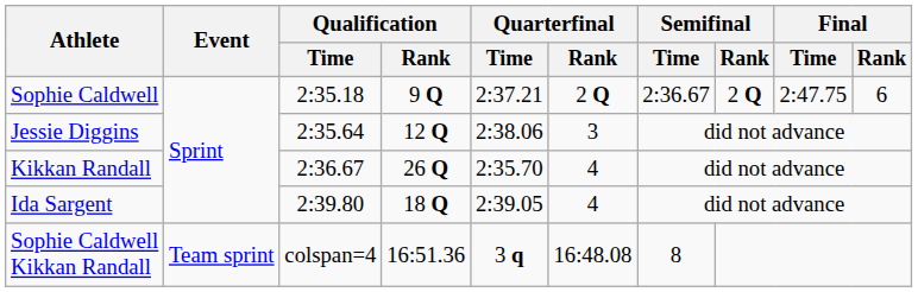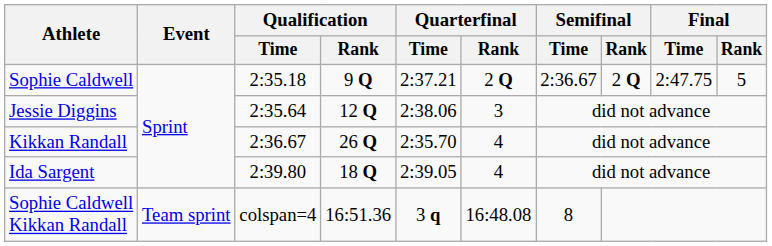Sophie Caldwell | Final / Rank: 6 -> 5
